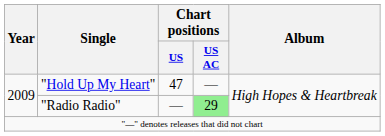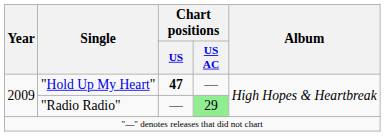"Hold Up My Heart" | Chart positions / US: normal -> bold
